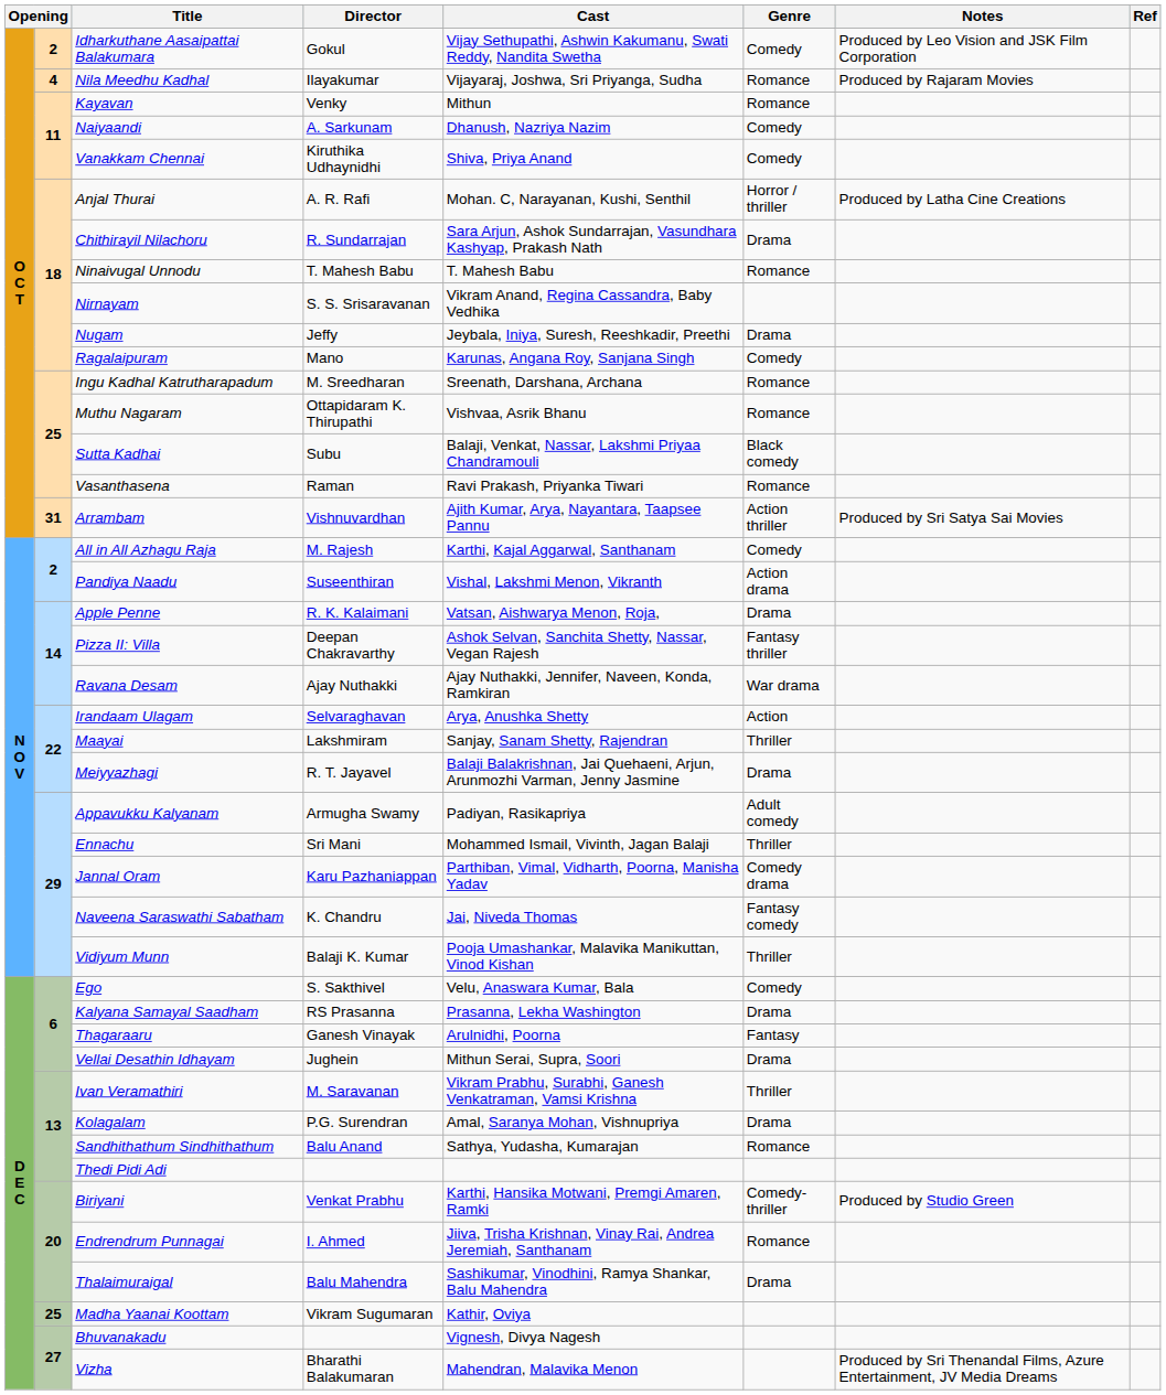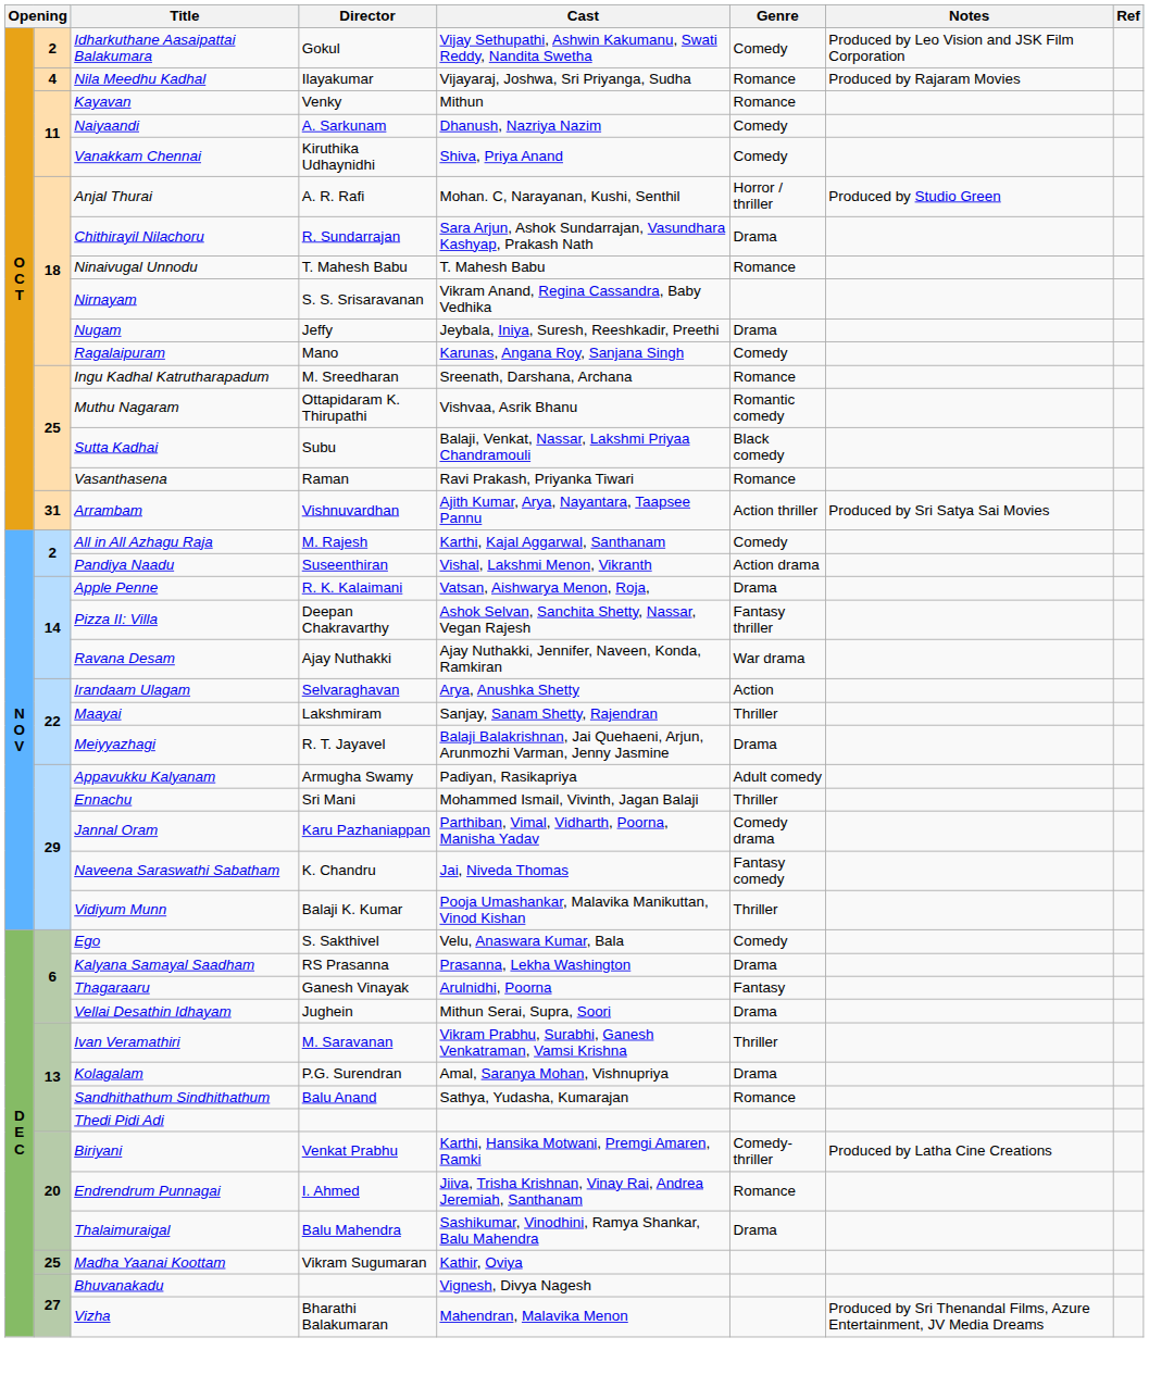Anjal Thurai | Notes: Produced by Latha Cine Creations -> Produced by Studio Green
Muthu Nagaram | Genre: Romance -> Romantic comedy
Biriyani | Notes: Produced by Studio Green -> Produced by Latha Cine Creations
